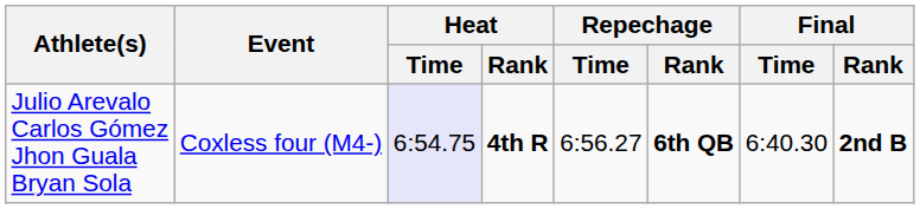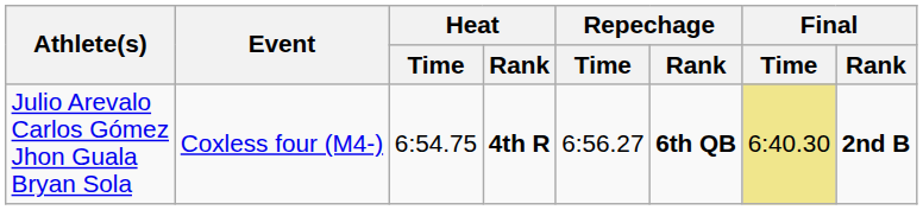Julio Arevalo Carlos Gómez Jhon Guala Bryan Sola | Heat / Time: lavender background -> no background
Julio Arevalo Carlos Gómez Jhon Guala Bryan Sola | Final / Time: no background -> khaki background
